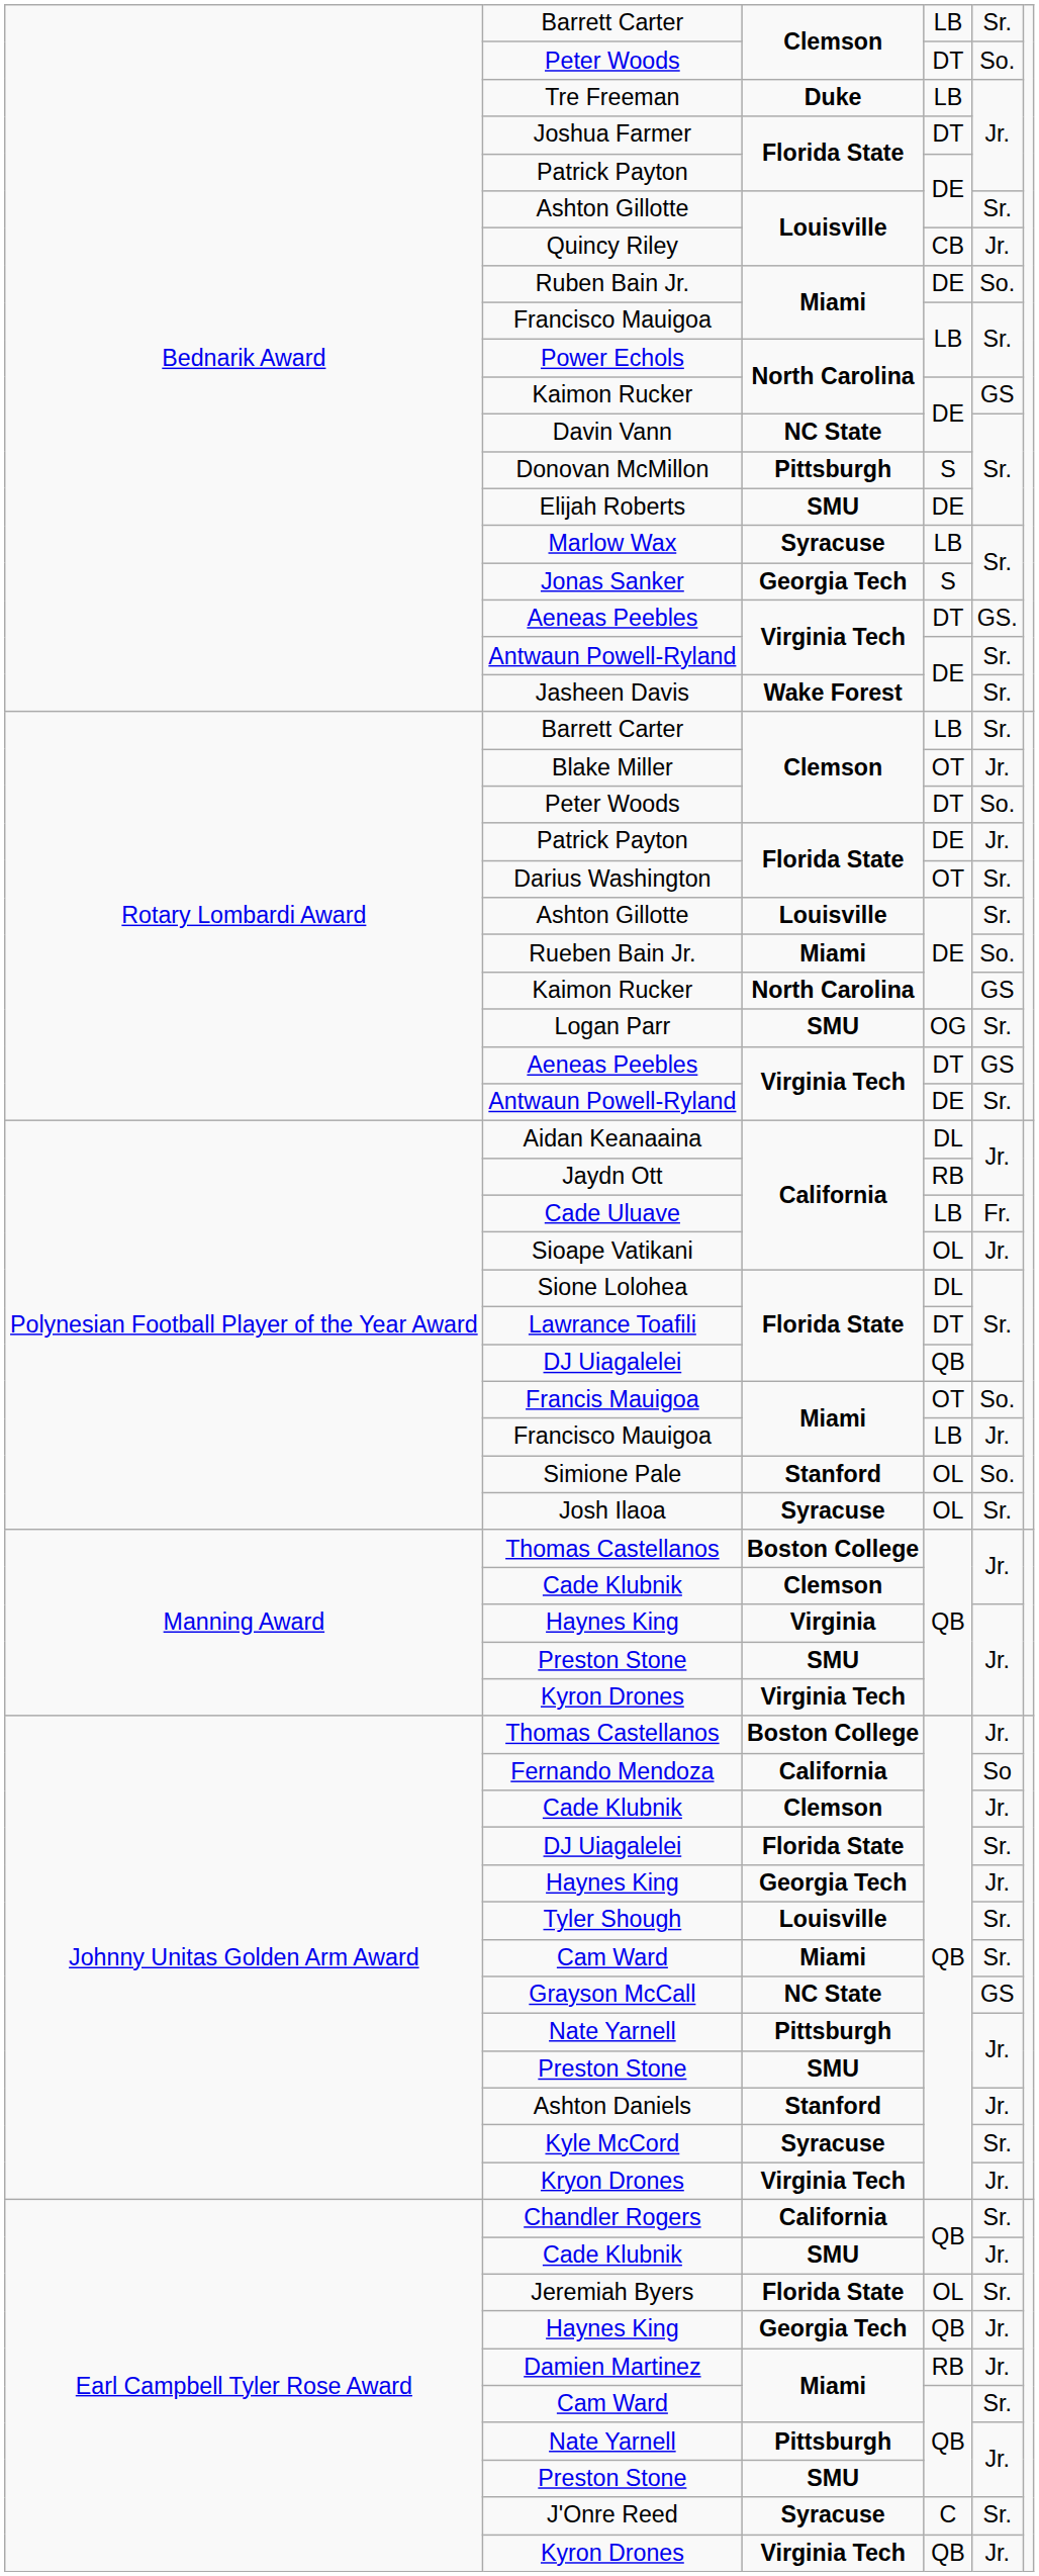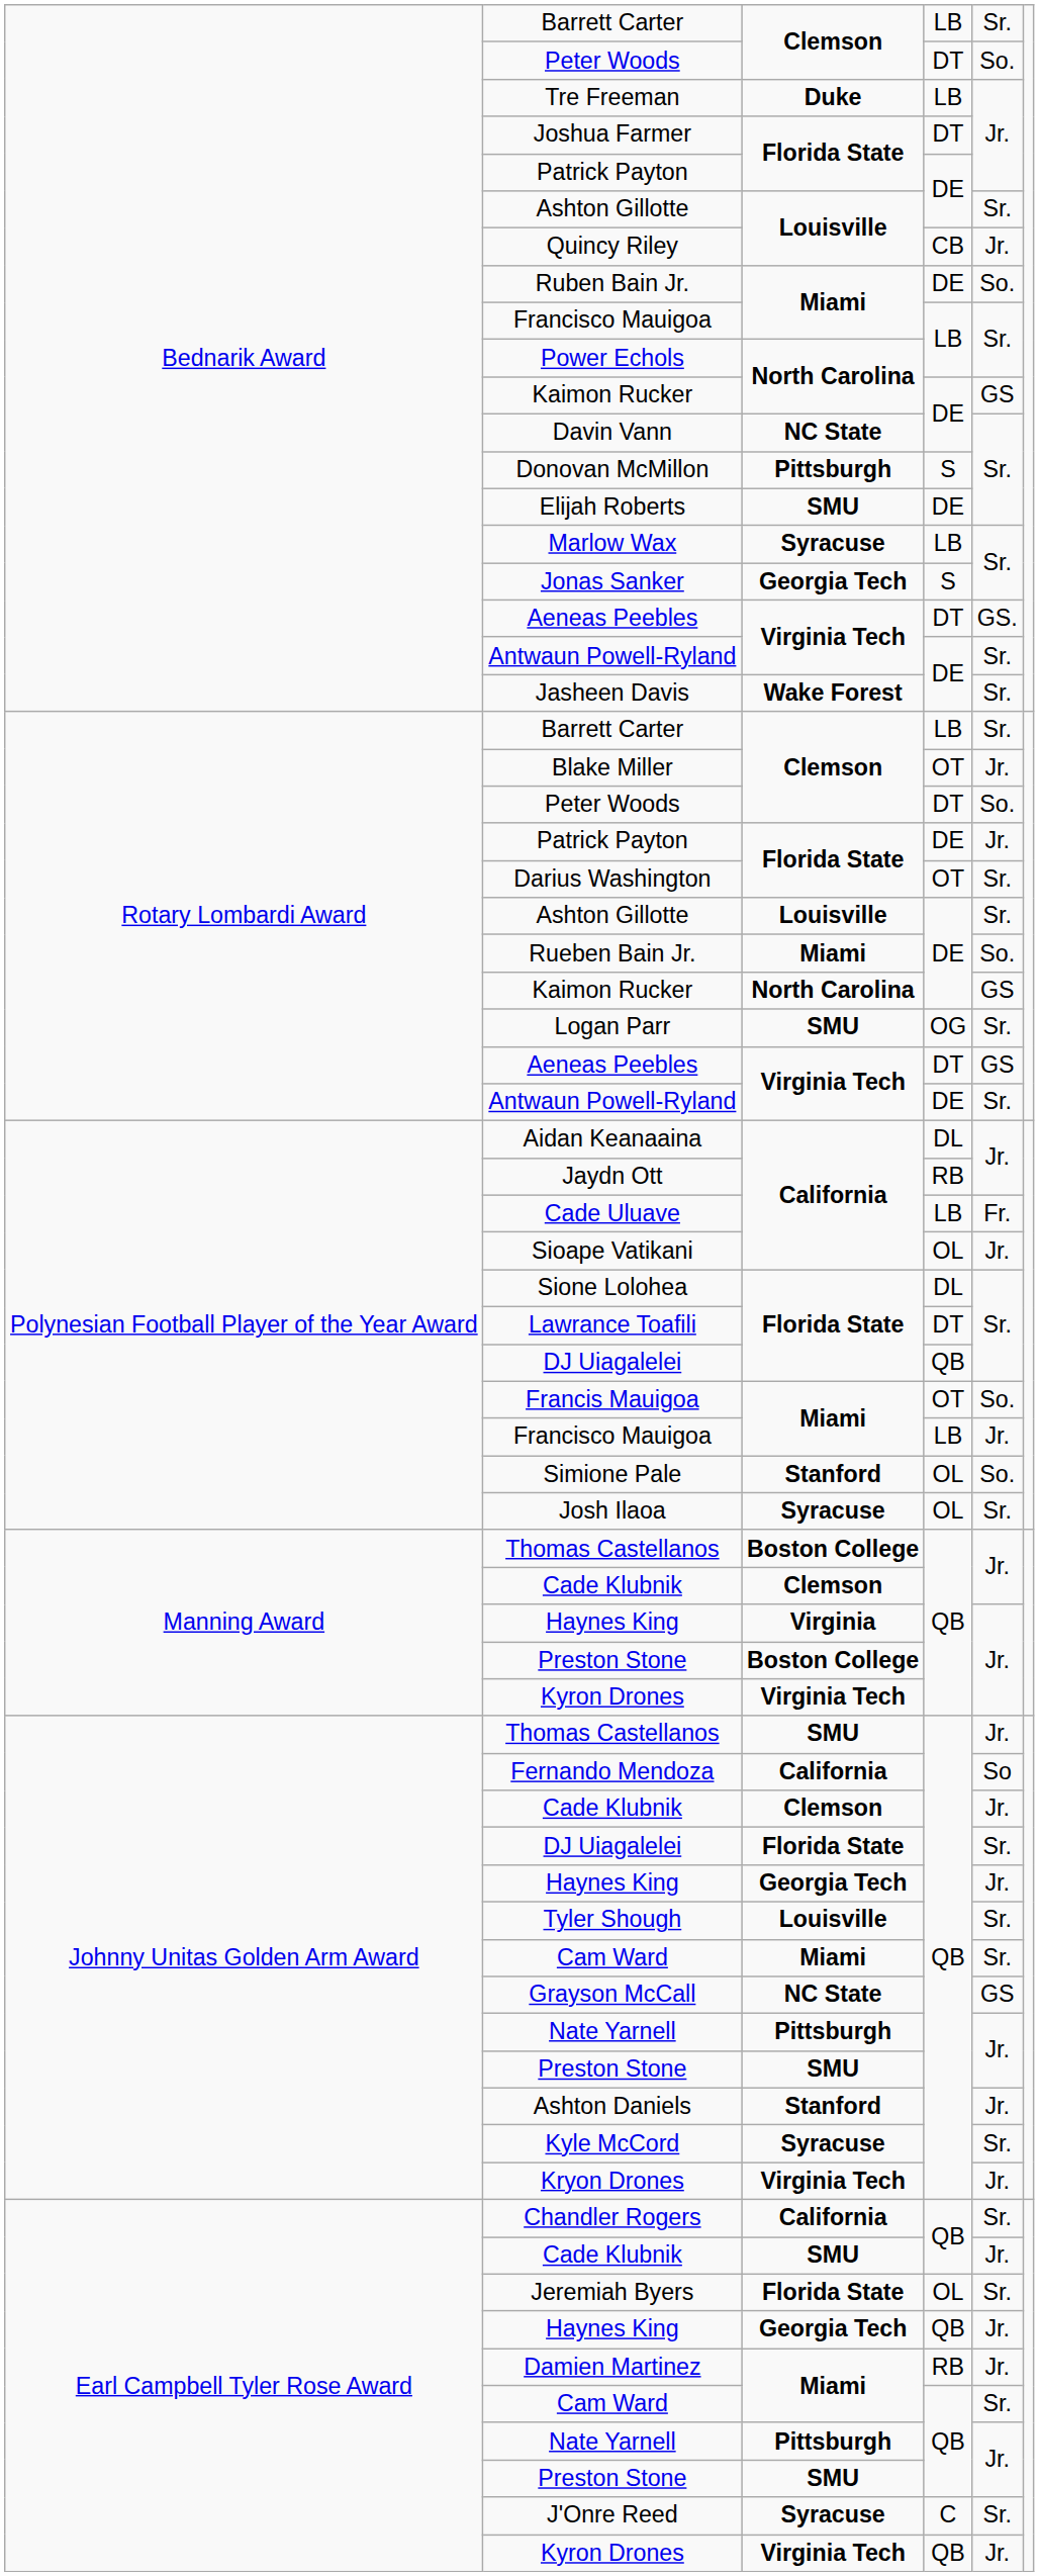Manning Award / Preston Stone | column 3: SMU -> Boston College
Johnny Unitas Golden Arm Award / Thomas Castellanos | column 3: Boston College -> SMU
